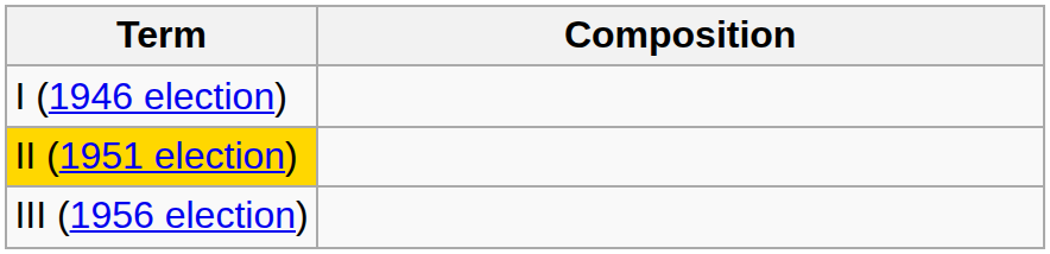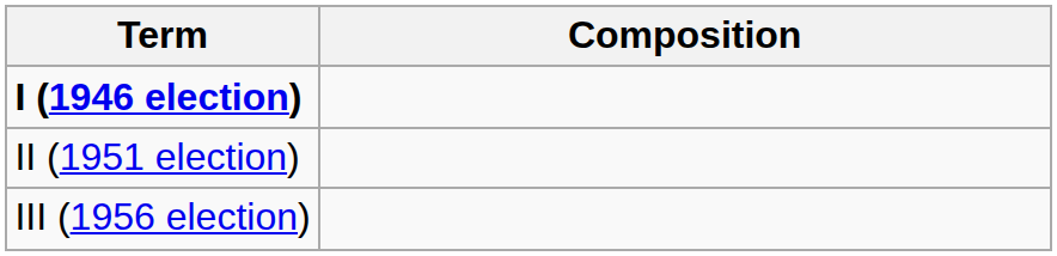I (1946 election) | Term: normal -> bold
II (1951 election) | Term: gold background -> no background
